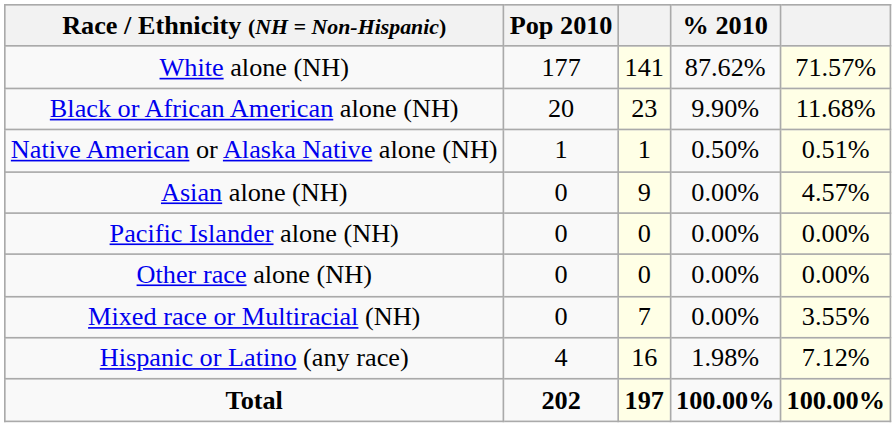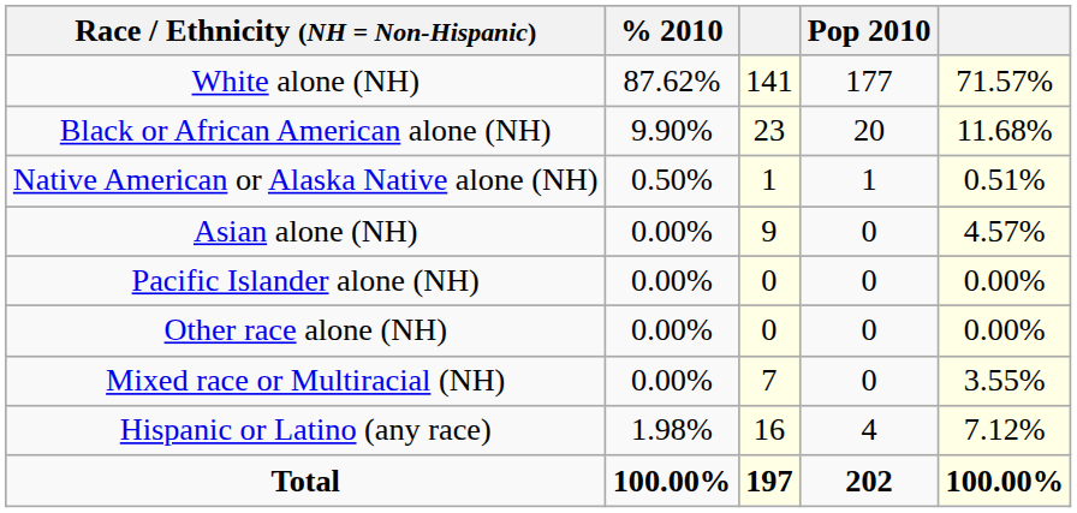columns swapped: Pop 2010 <-> % 2010
